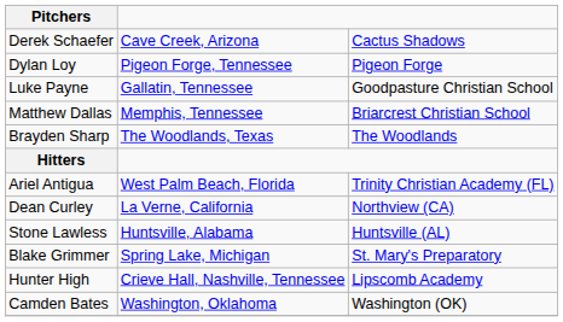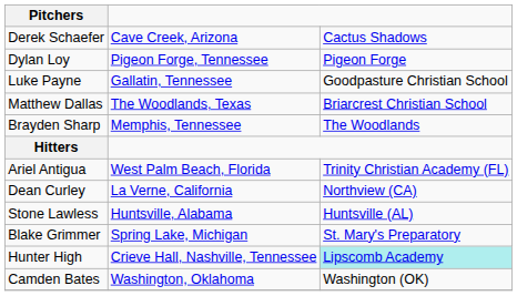Matthew Dallas | column 2: Memphis, Tennessee -> The Woodlands, Texas
Brayden Sharp | column 2: The Woodlands, Texas -> Memphis, Tennessee
Hunter High | column 3: no background -> paleturquoise background
